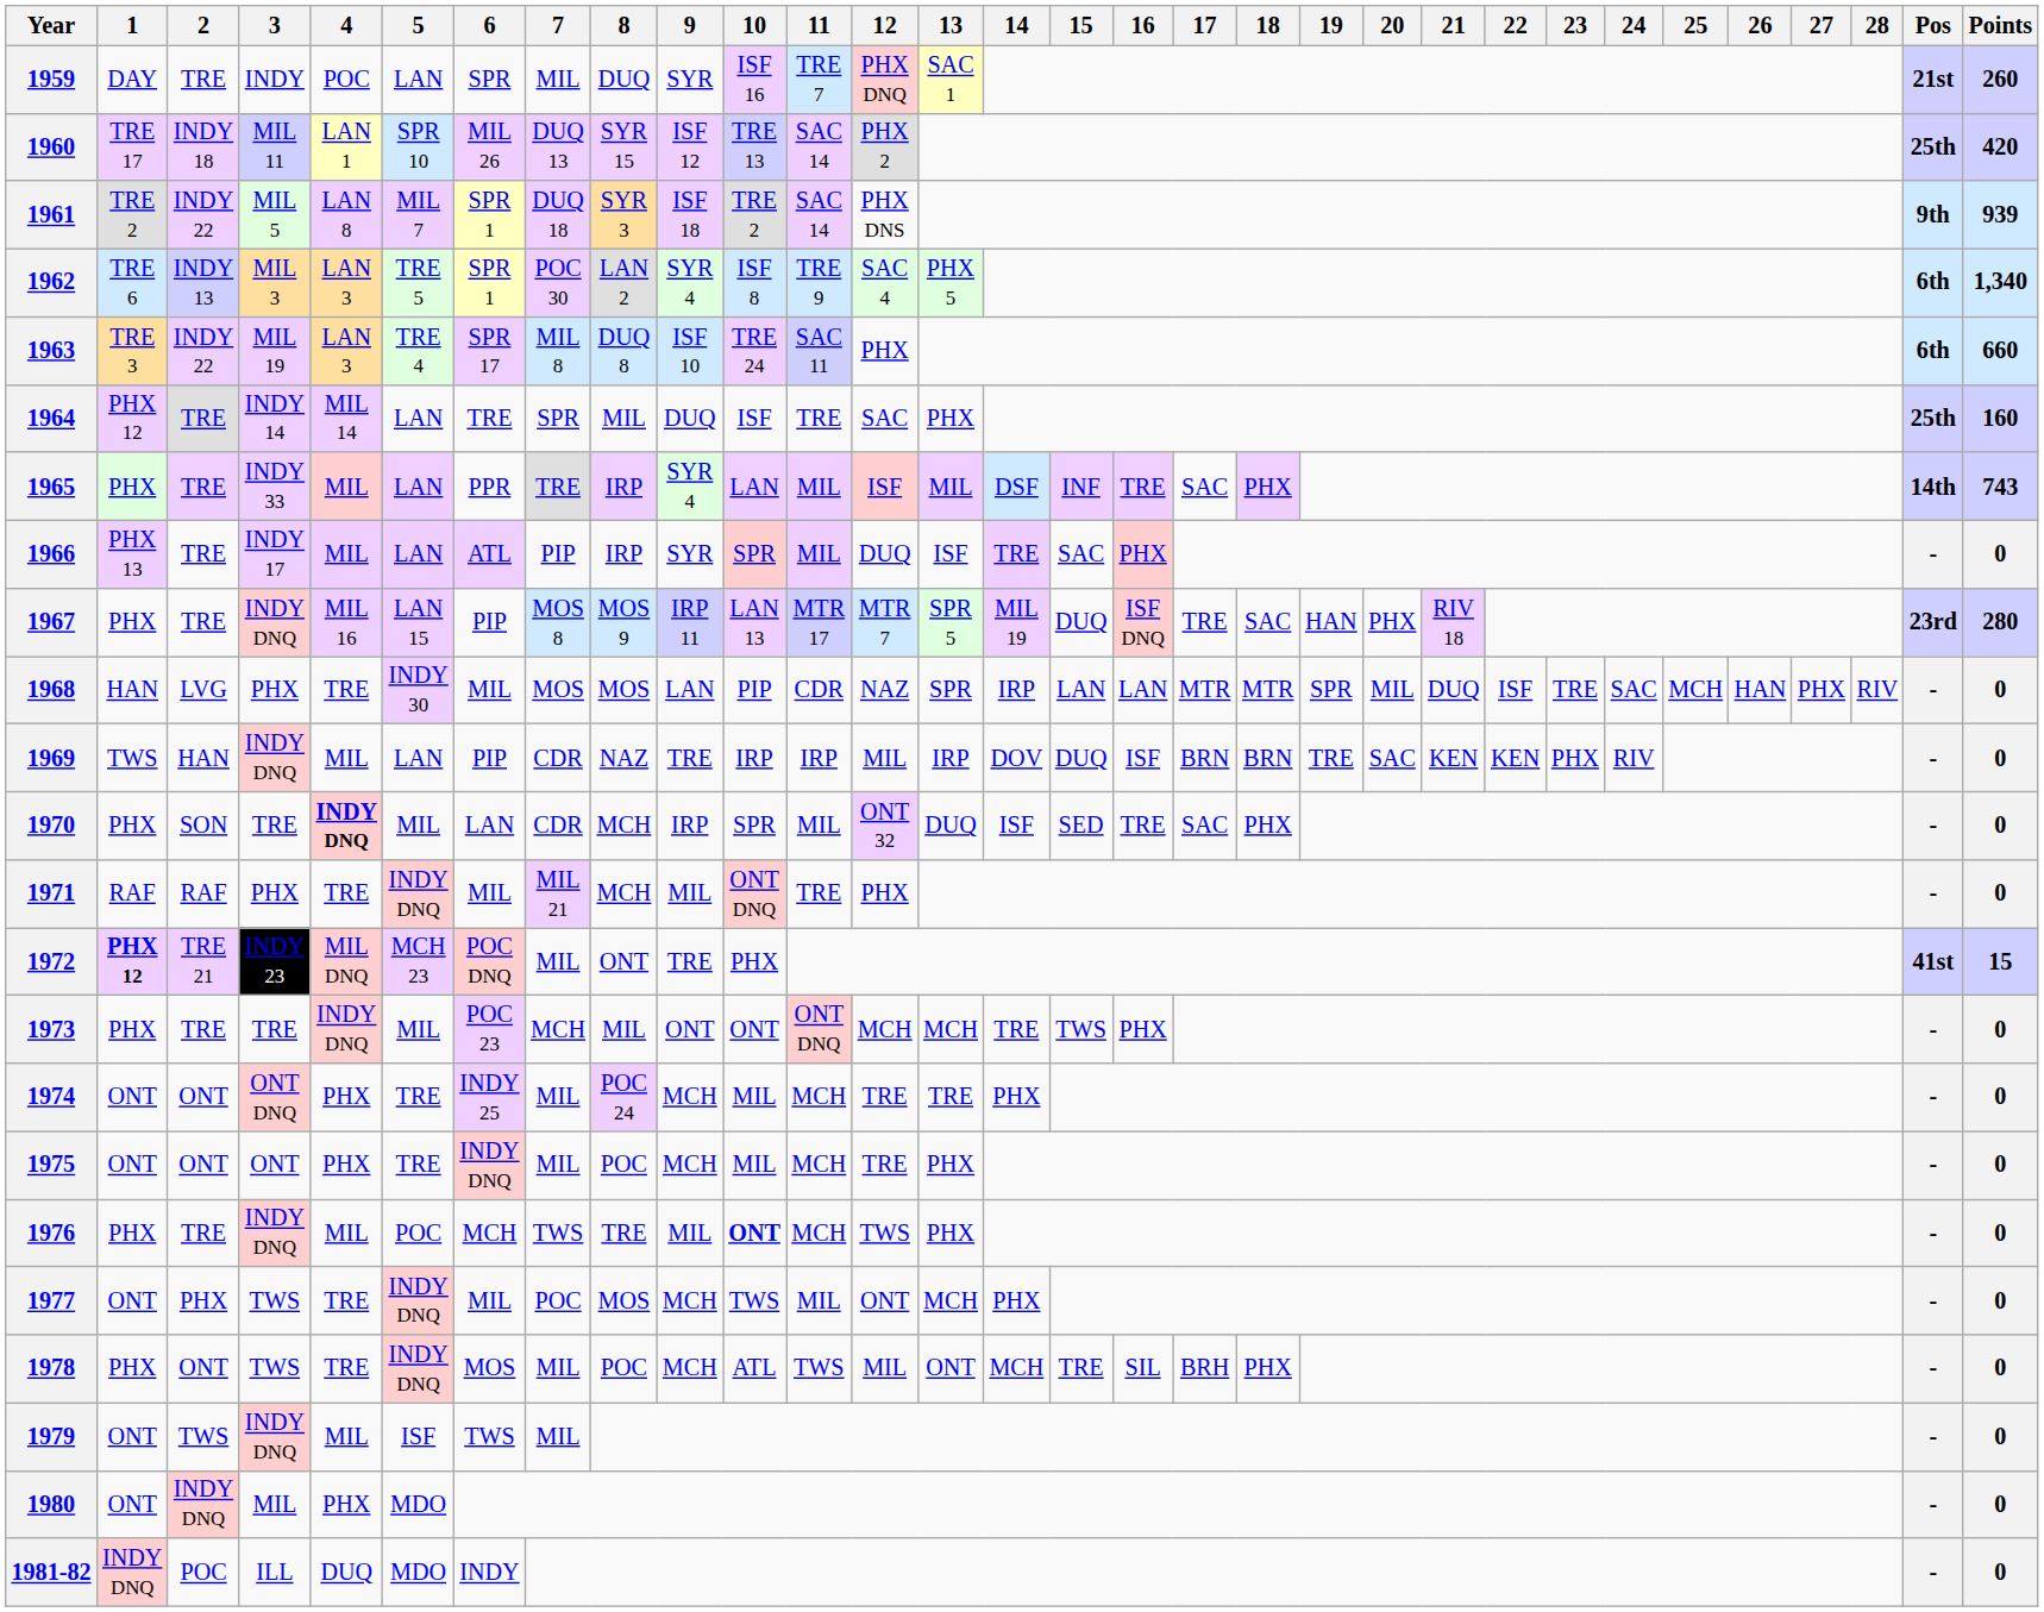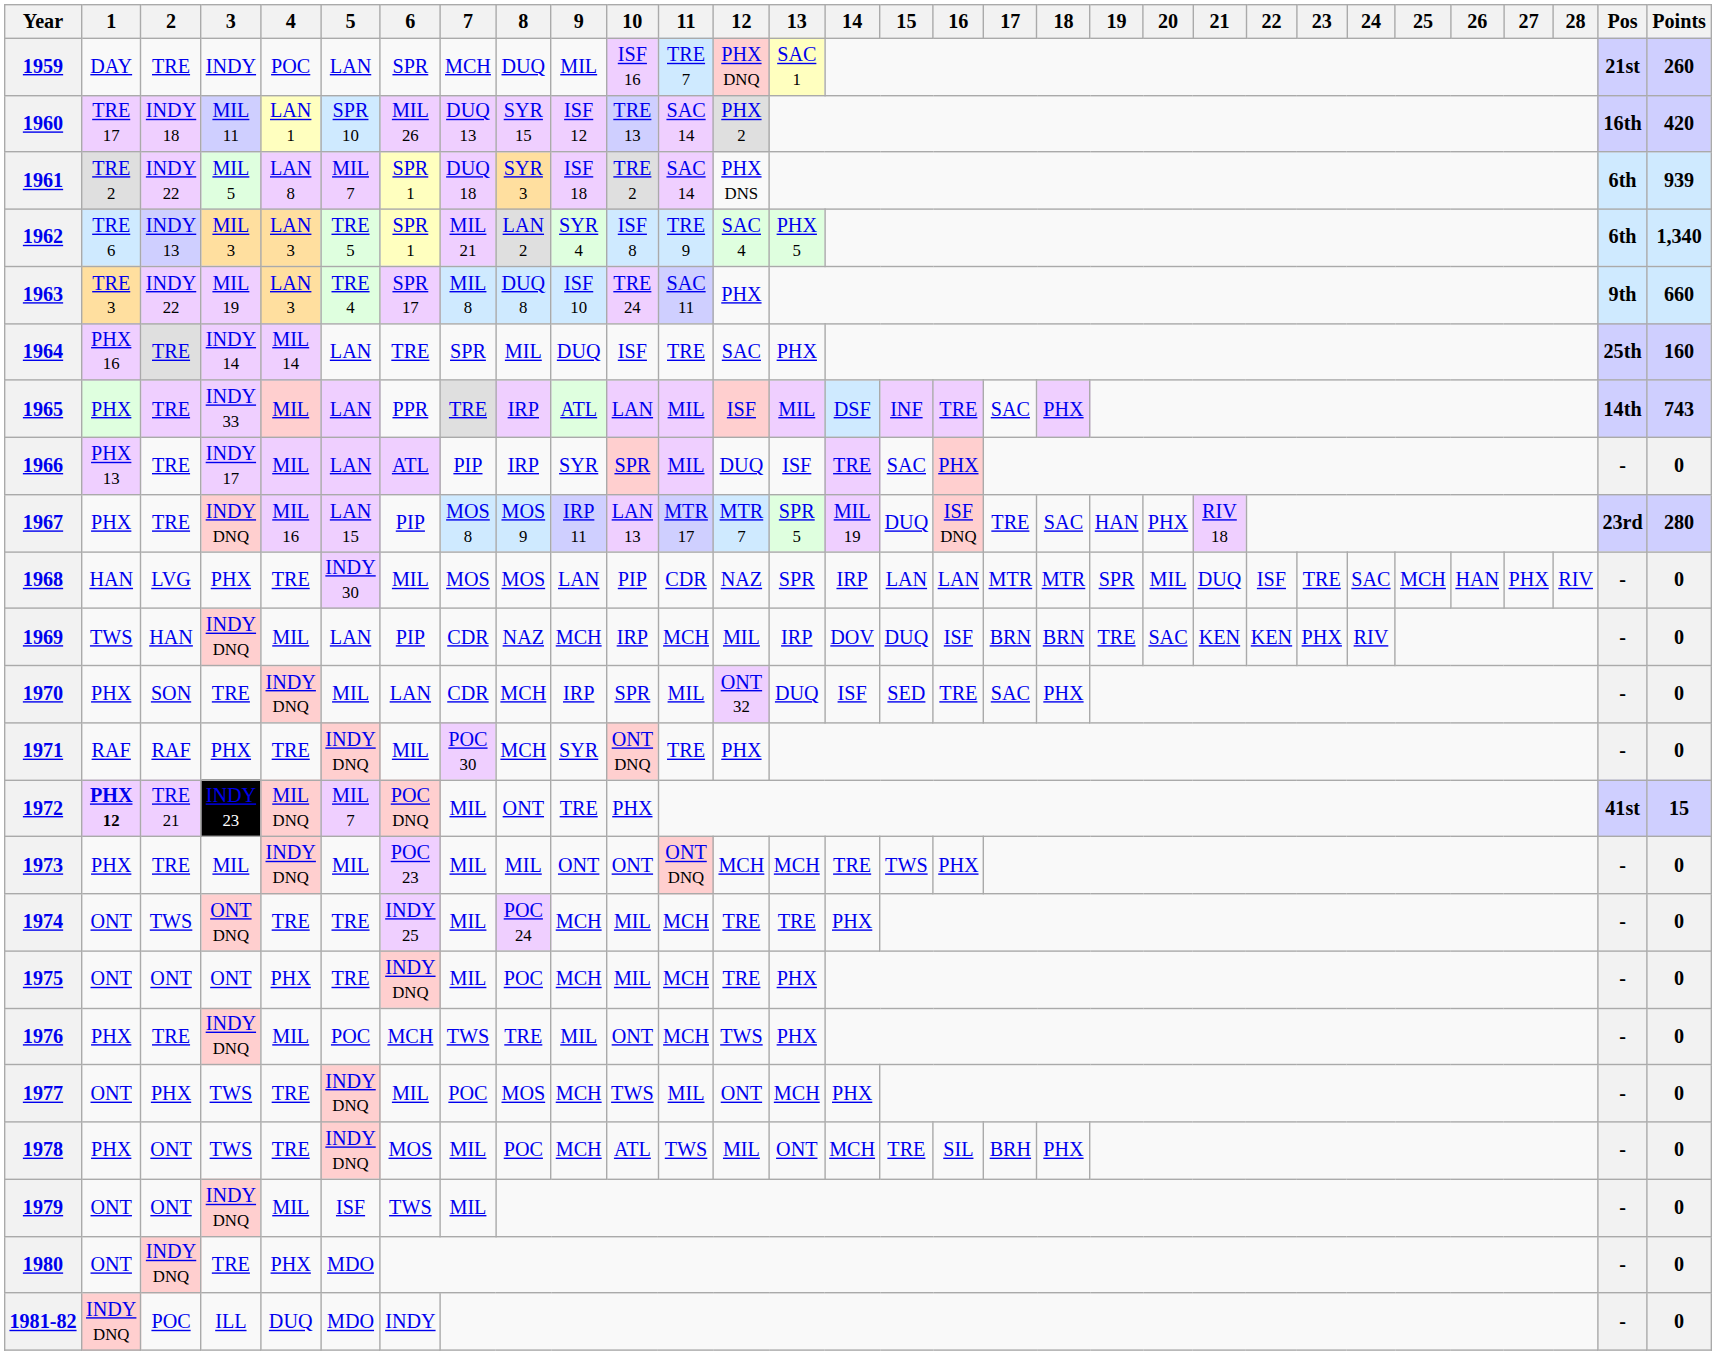1959 | 7: MIL -> MCH
1959 | 9: SYR -> MIL
1960 | Pos: 25th -> 16th
1961 | Pos: 9th -> 6th
1962 | 7: POC 30 -> MIL 21
1963 | Pos: 6th -> 9th
1964 | 1: PHX 12 -> PHX 16
1965 | 9: SYR 4 -> ATL
1969 | 9: TRE -> MCH
1969 | 11: IRP -> MCH
1970 | 4: bold -> normal
1971 | 7: MIL 21 -> POC 30
1971 | 9: MIL -> SYR
1972 | 5: MCH 23 -> MIL 7
1973 | 3: TRE -> MIL
1973 | 7: MCH -> MIL
1974 | 2: ONT -> TWS
1974 | 4: PHX -> TRE
1976 | 10: bold -> normal
1979 | 2: TWS -> ONT
1980 | 3: MIL -> TRE
